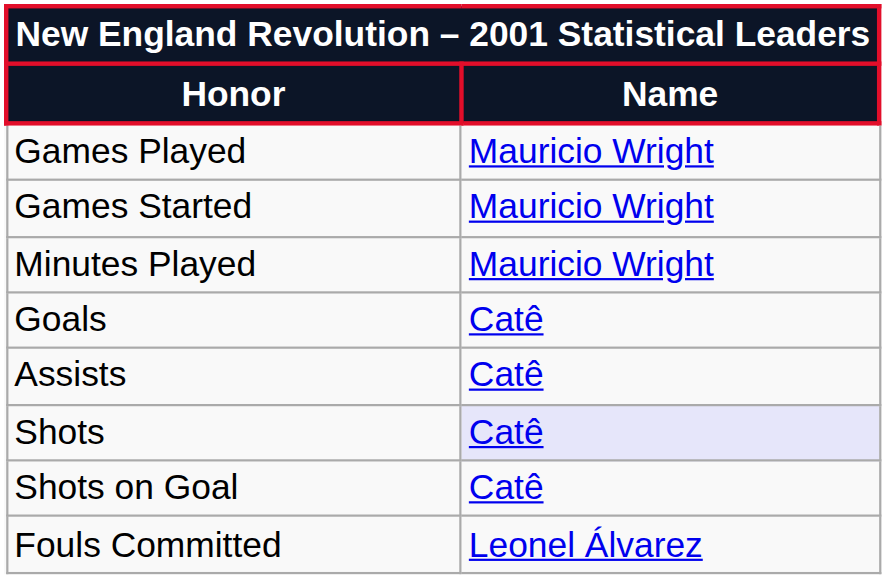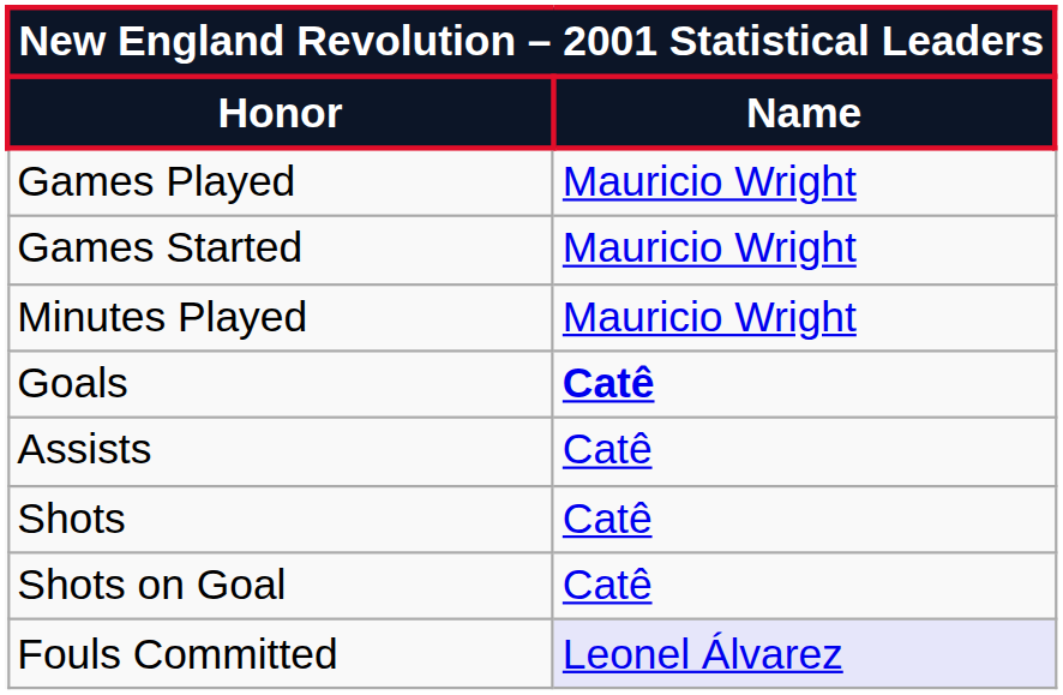Goals | Name: normal -> bold
Shots | Name: lavender background -> no background
Fouls Committed | Name: no background -> lavender background
